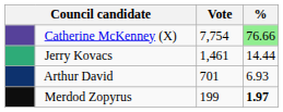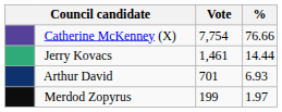Catherine McKenney (X) | %: lightgreen background -> no background
Merdod Zopyrus | %: bold -> normal
